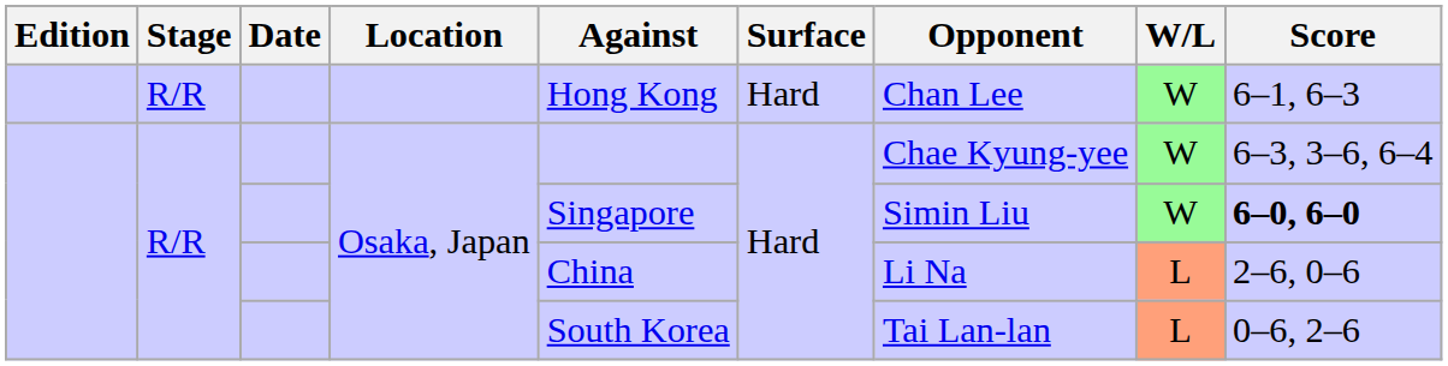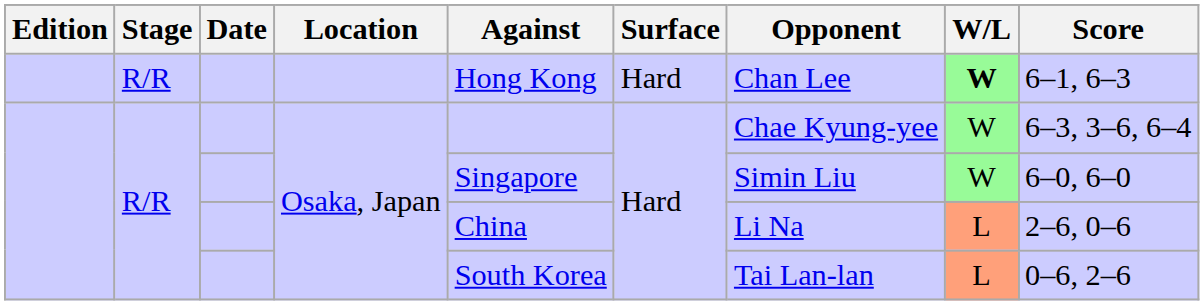row 2 | W/L: normal -> bold
row 4 | Score: bold -> normal
